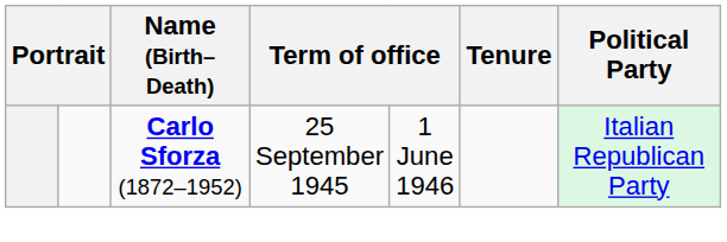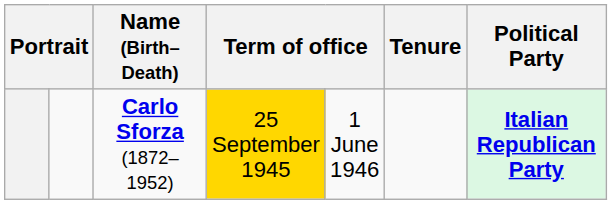Carlo Sforza (1872–1952) | column 4: no background -> gold background
Carlo Sforza (1872–1952) | Political Party: normal -> bold
